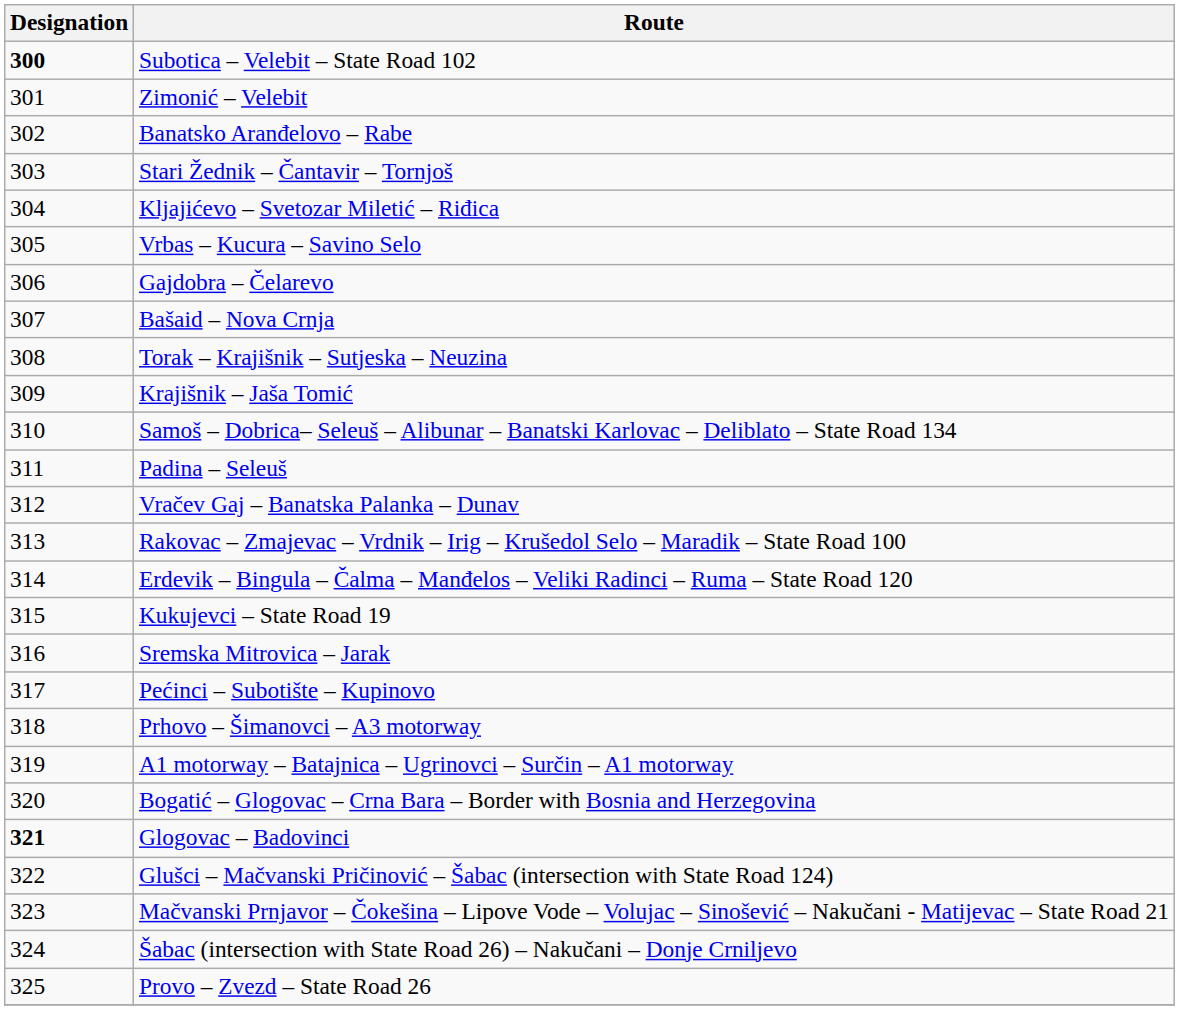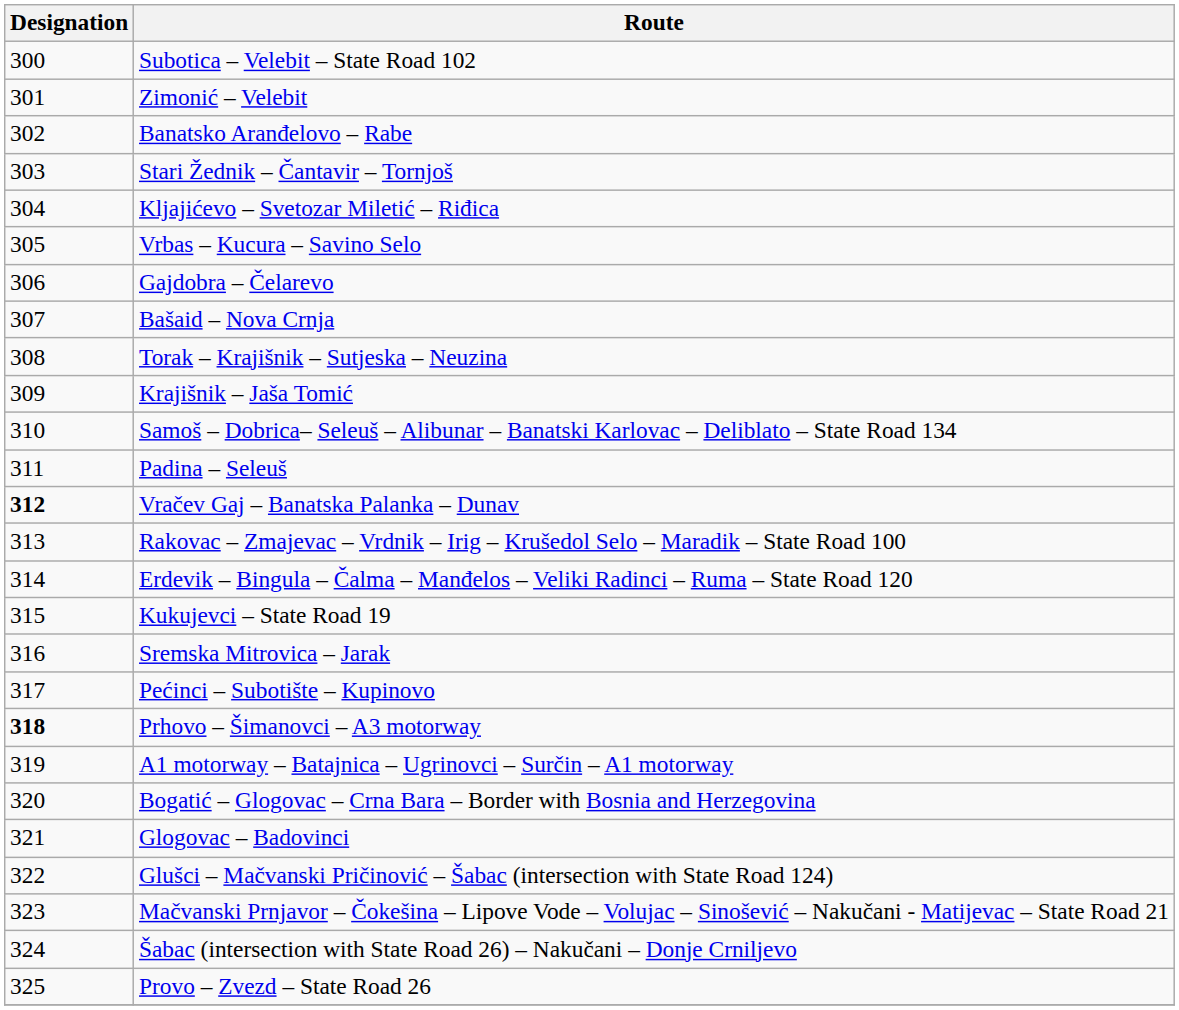Subotica – Velebit – State Road 102 | Designation: bold -> normal
Vračev Gaj – Banatska Palanka – Dunav | Designation: normal -> bold
Prhovo – Šimanovci – A3 motorway | Designation: normal -> bold
Glogovac – Badovinci | Designation: bold -> normal
